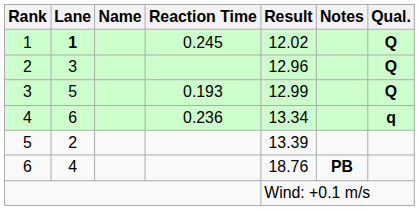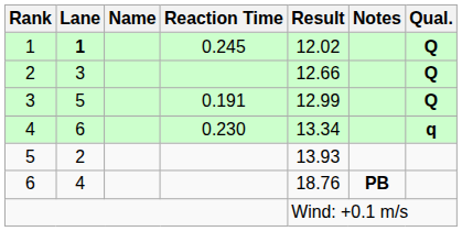row 3 | Result: 12.96 -> 12.66
row 4 | Reaction Time: 0.193 -> 0.191
row 5 | Reaction Time: 0.236 -> 0.230
row 6 | Result: 13.39 -> 13.93
